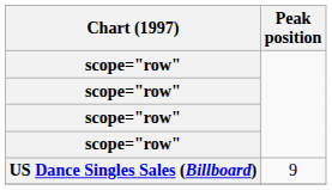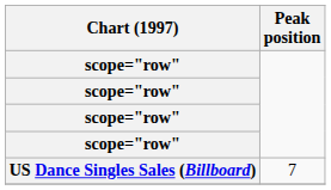US Dance Singles Sales (Billboard) | Peak position: 9 -> 7
